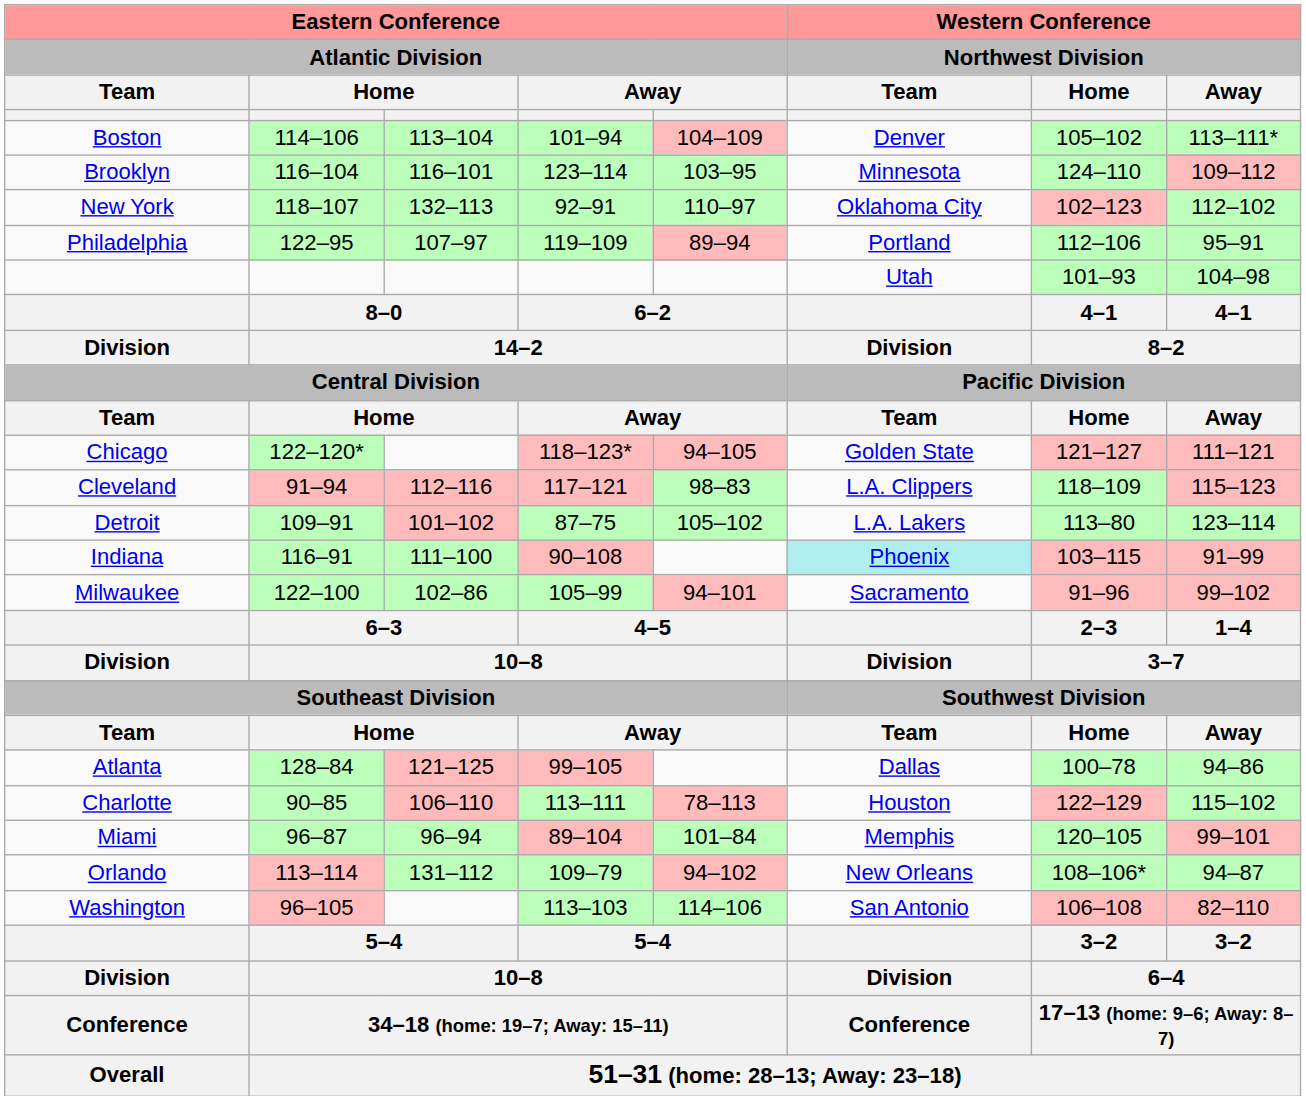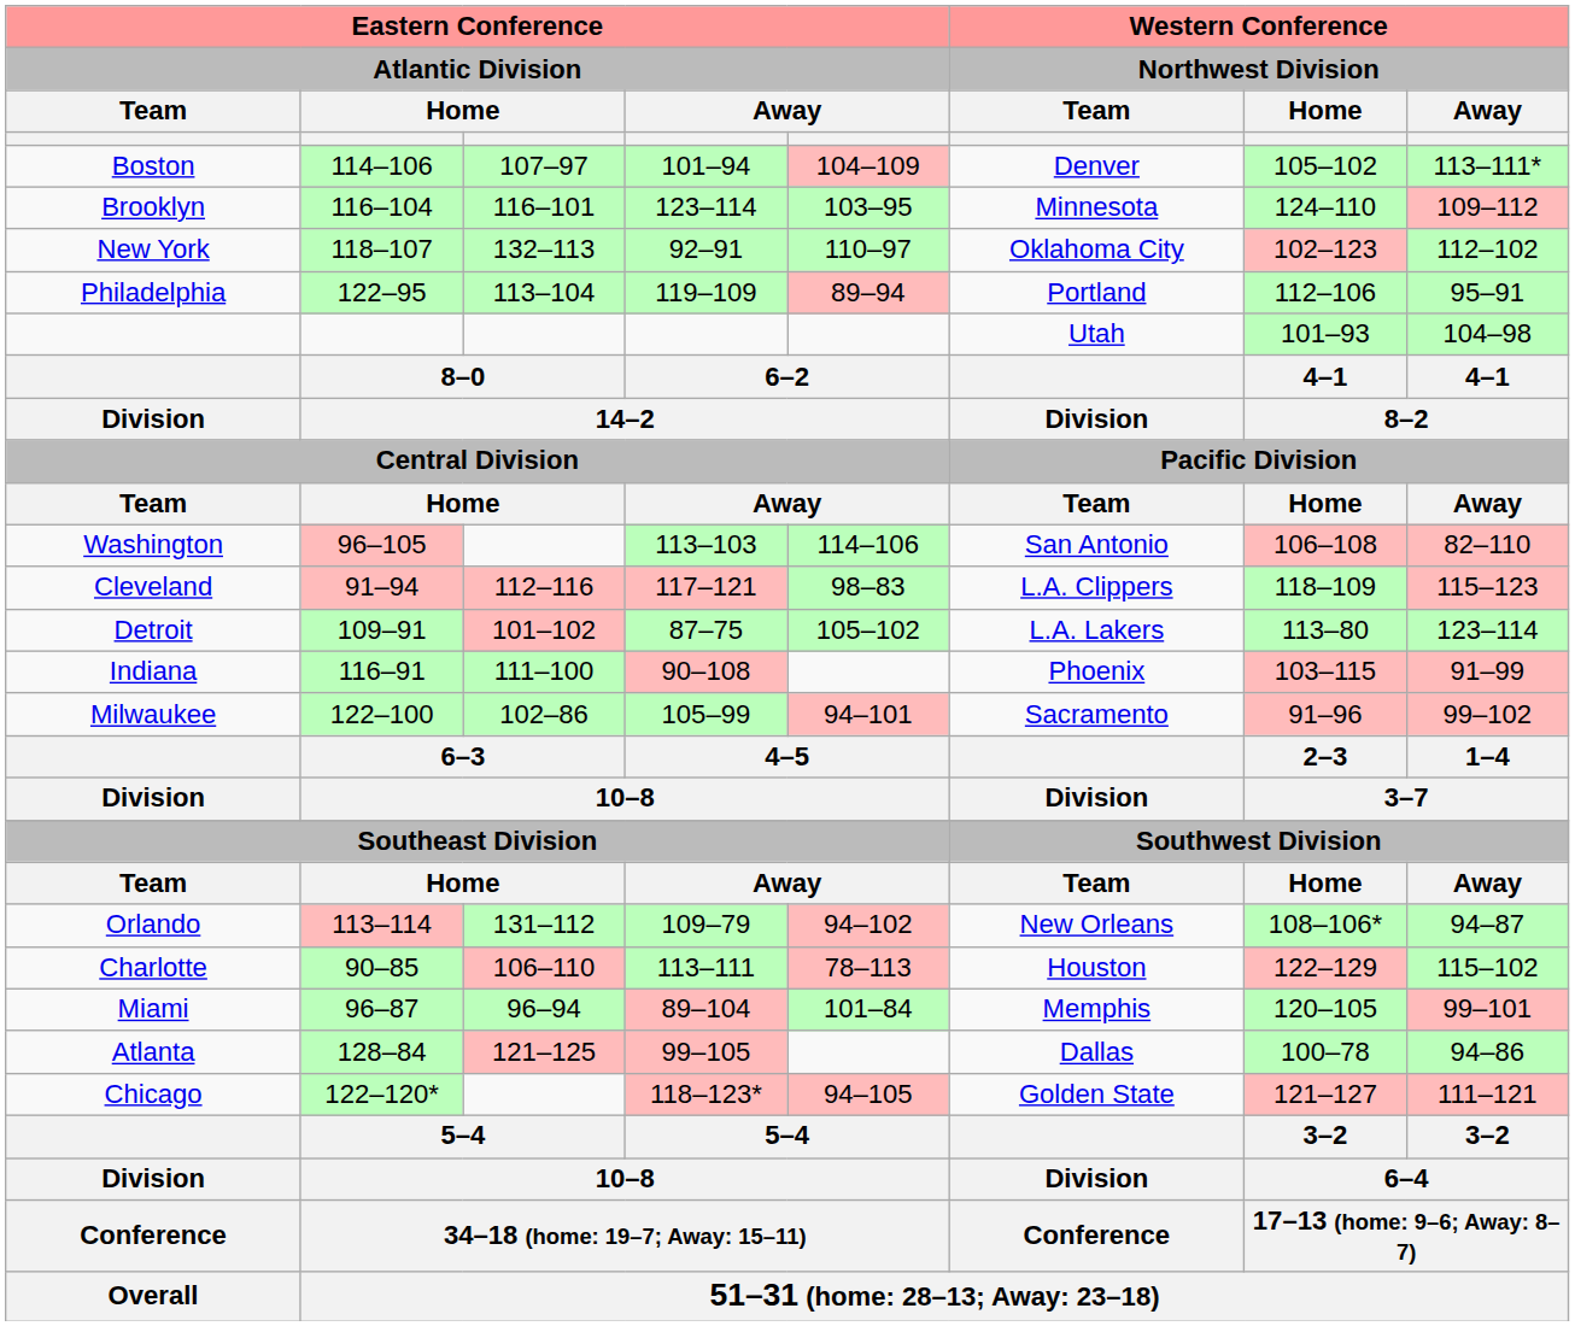Boston | column 3: 113–104 -> 107–97
Philadelphia | column 3: 107–97 -> 113–104
rows swapped: Chicago <-> Washington
Indiana | Western Conference / Northwest Division / Team: paleturquoise background -> no background
rows swapped: Atlanta <-> Orlando
